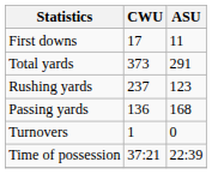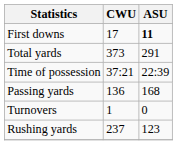First downs | ASU: normal -> bold
rows swapped: Rushing yards <-> Time of possession
